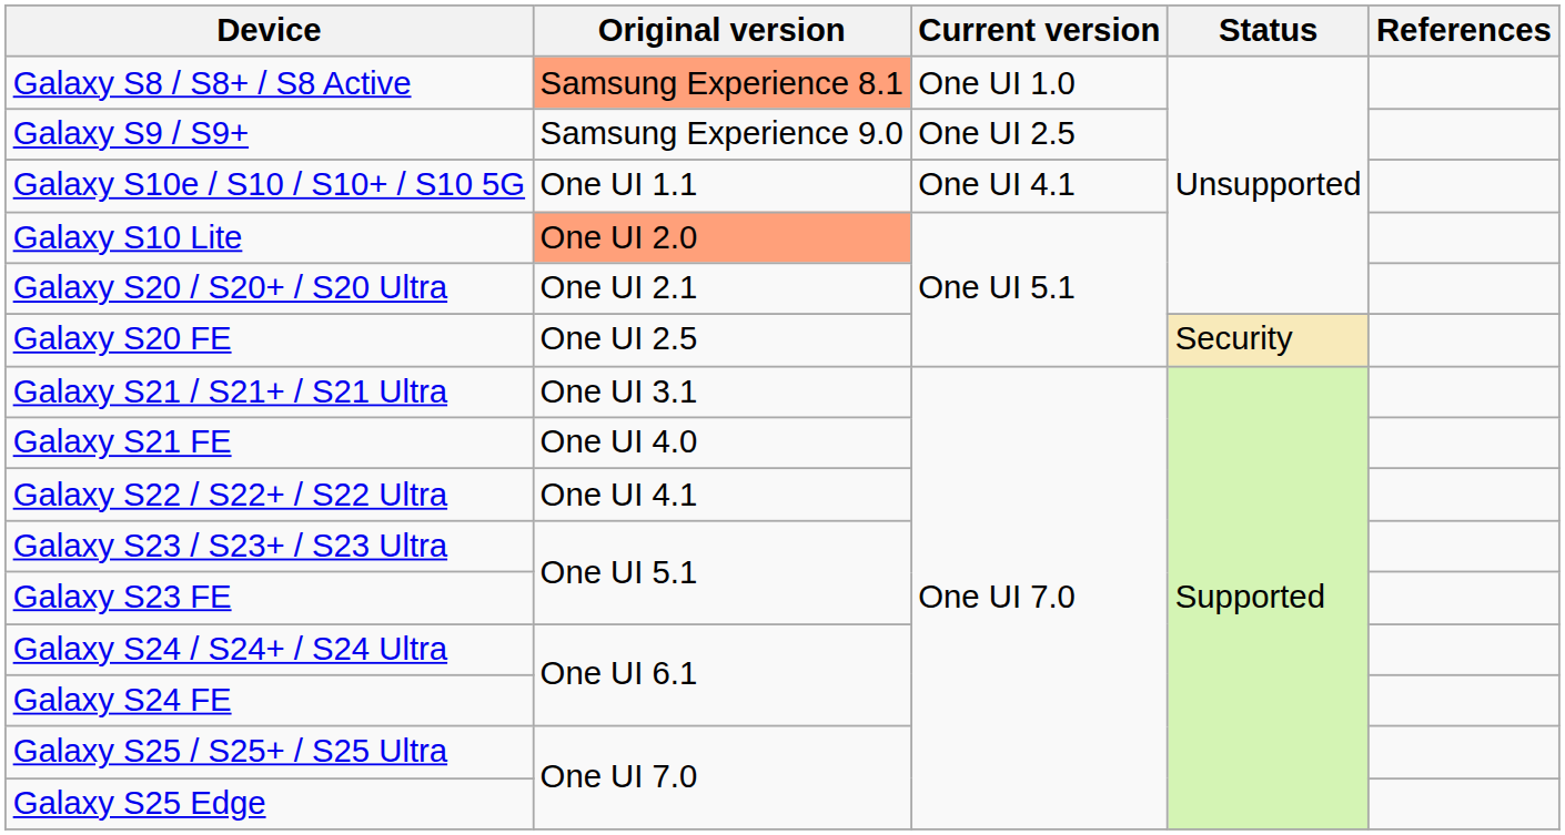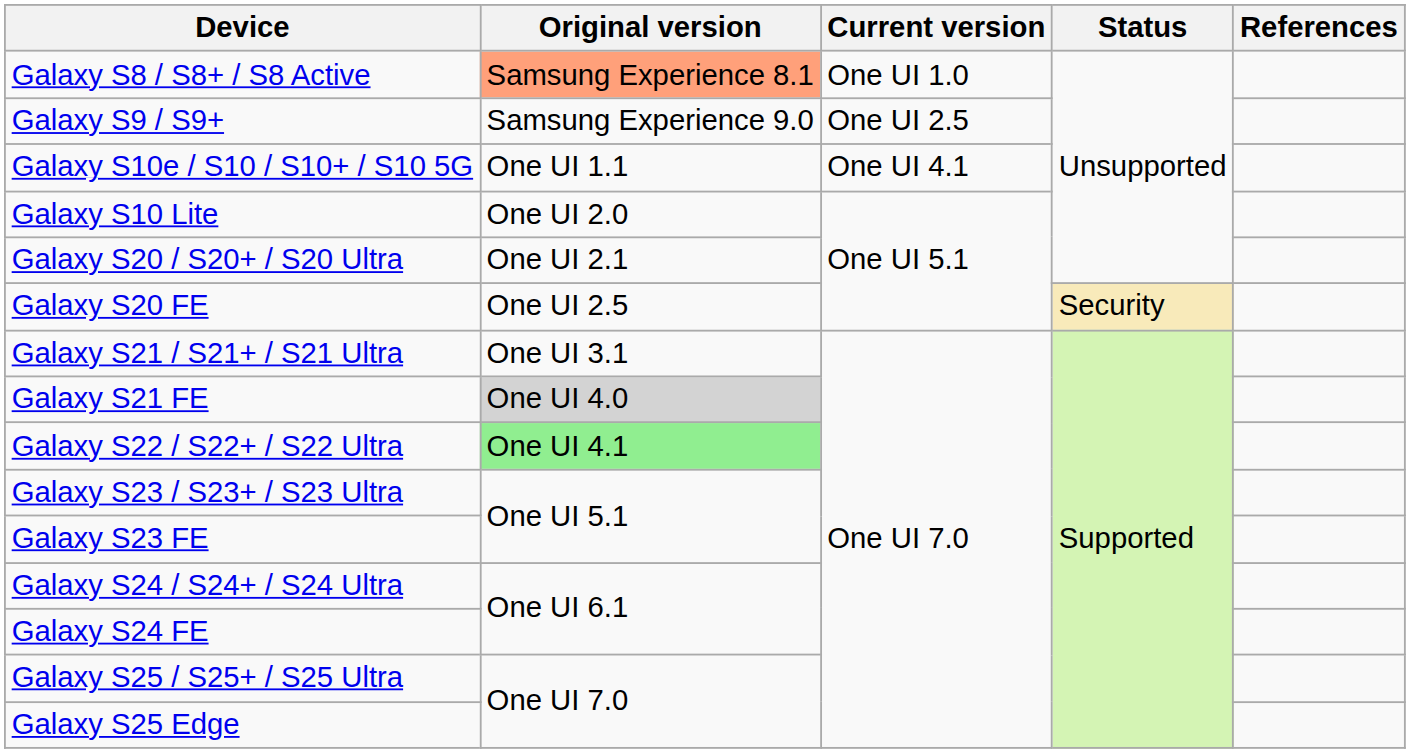Galaxy S10 Lite | Original version: lightsalmon background -> no background
Galaxy S21 FE | Original version: no background -> lightgrey background
Galaxy S22 / S22+ / S22 Ultra | Original version: no background -> lightgreen background
